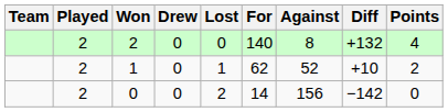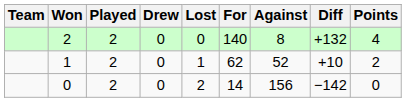columns swapped: Played <-> Won
